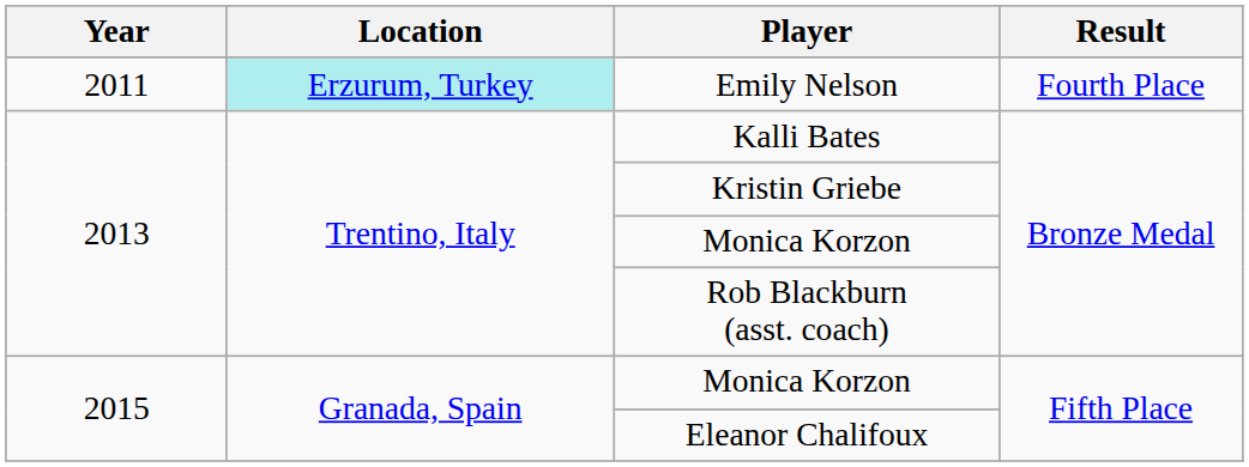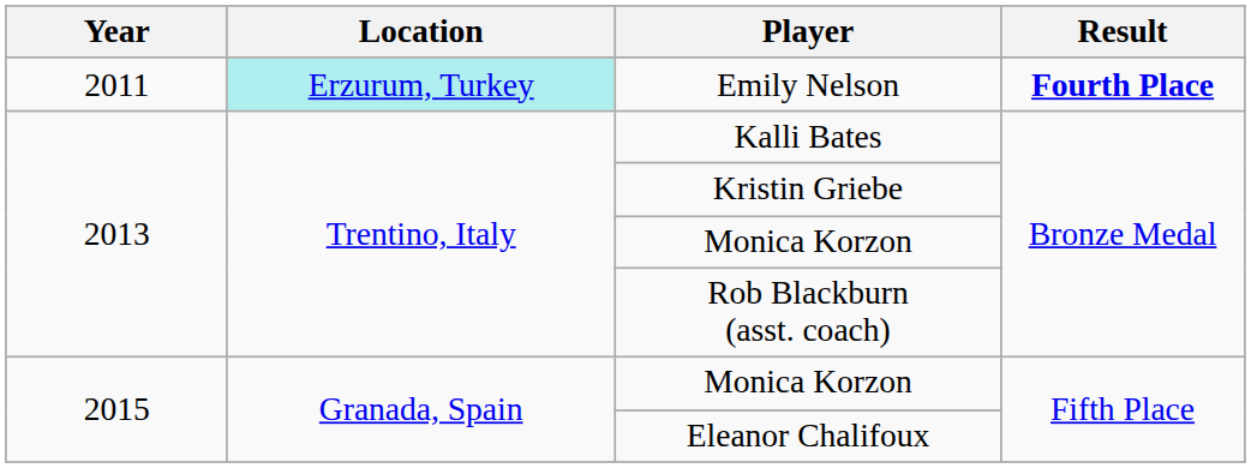Emily Nelson | Result: normal -> bold
